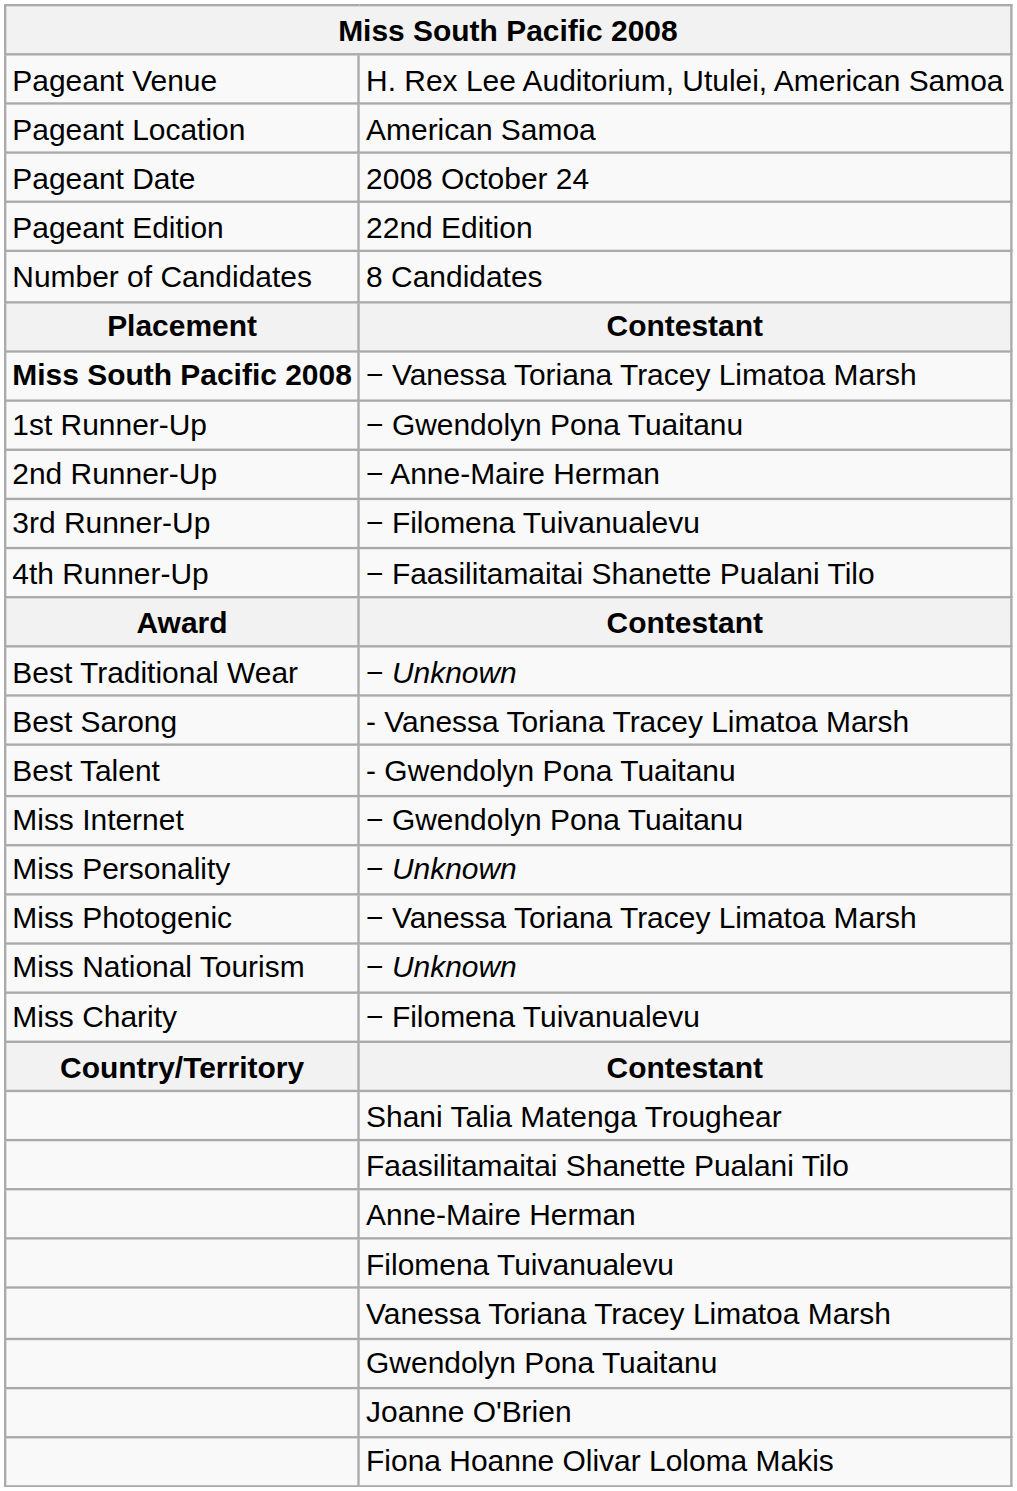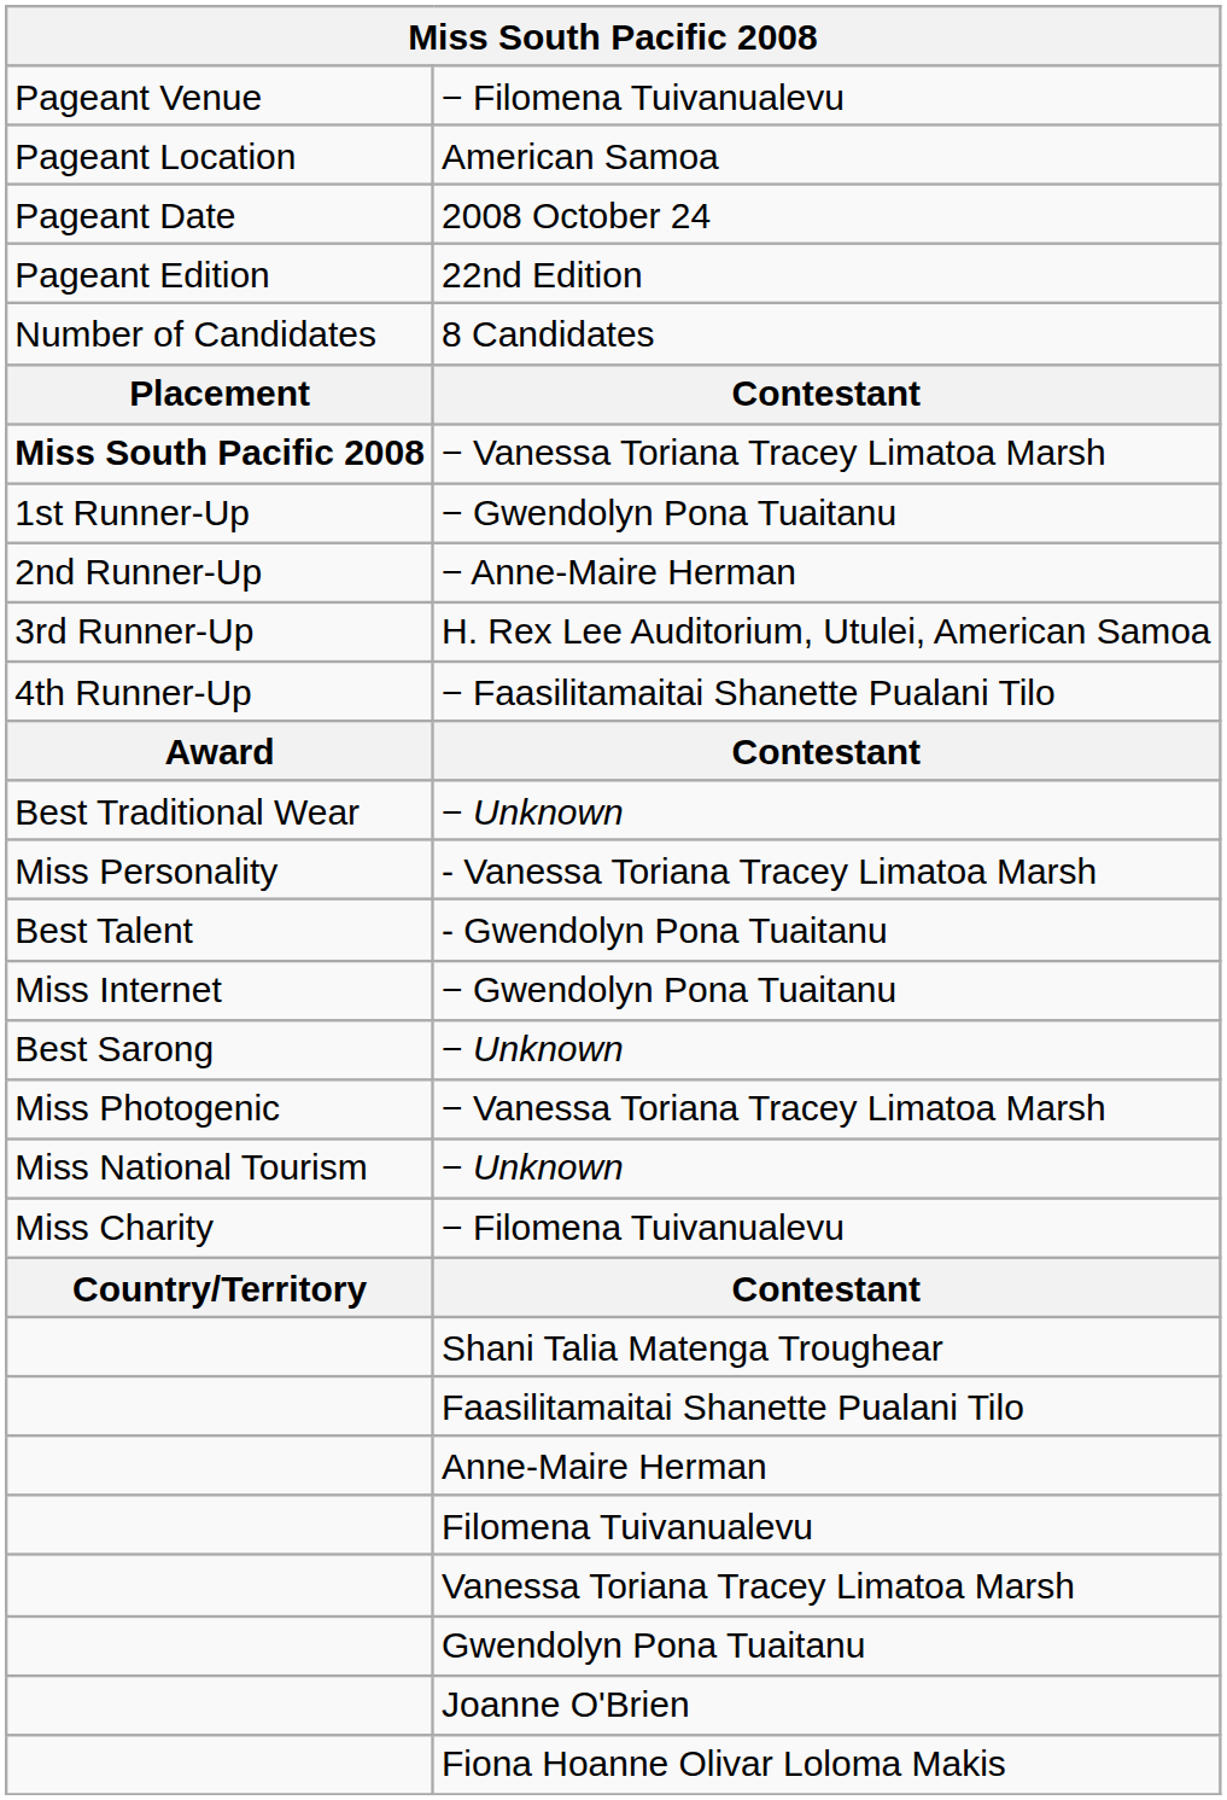row 2 | column 2: H. Rex Lee Auditorium, Utulei, American Samoa -> − Filomena Tuivanualevu
row 11 | column 2: − Filomena Tuivanualevu -> H. Rex Lee Auditorium, Utulei, American Samoa
row 15 | column 1: Best Sarong -> Miss Personality
row 18 | column 1: Miss Personality -> Best Sarong
